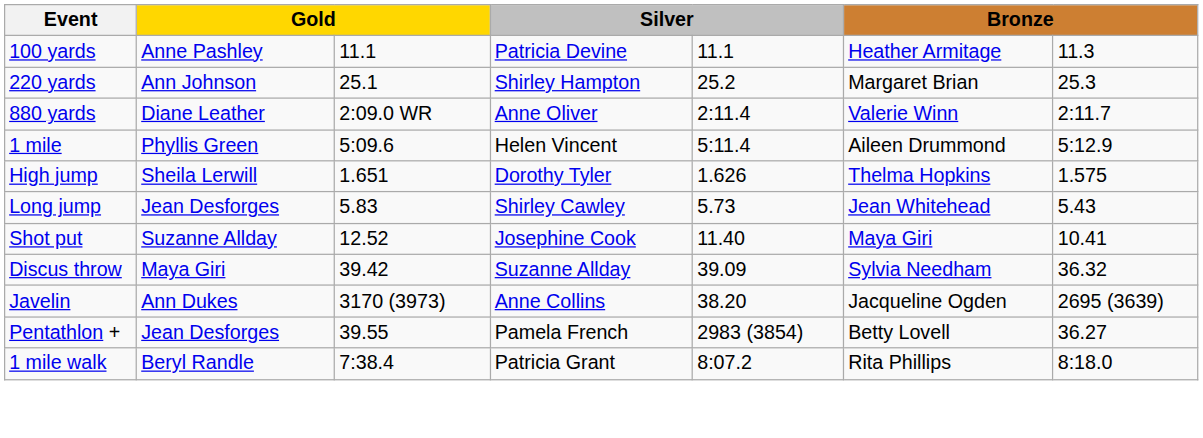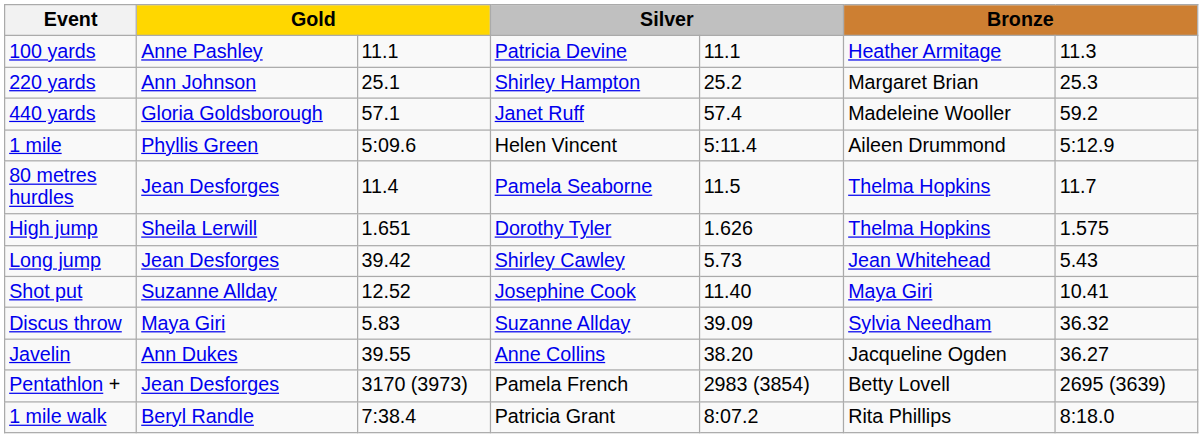+ row: 440 yards | Gloria Goldsborough | 57.1 | Janet Ruff | 57.4 | Madeleine Wooller | 59.2
- row: 880 yards | Diane Leather | 2:09.0 WR | Anne Oliver | 2:11.4 | Valerie Winn | 2:11.7
+ row: 80 metres hurdles | Jean Desforges | 11.4 | Pamela Seaborne | 11.5 | Thelma Hopkins | 11.7
Long jump | column 3: 5.83 -> 39.42
Discus throw | column 3: 39.42 -> 5.83
Javelin | column 3: 3170 (3973) -> 39.55
Javelin | column 7: 2695 (3639) -> 36.27
Pentathlon + | column 3: 39.55 -> 3170 (3973)
Pentathlon + | column 7: 36.27 -> 2695 (3639)
